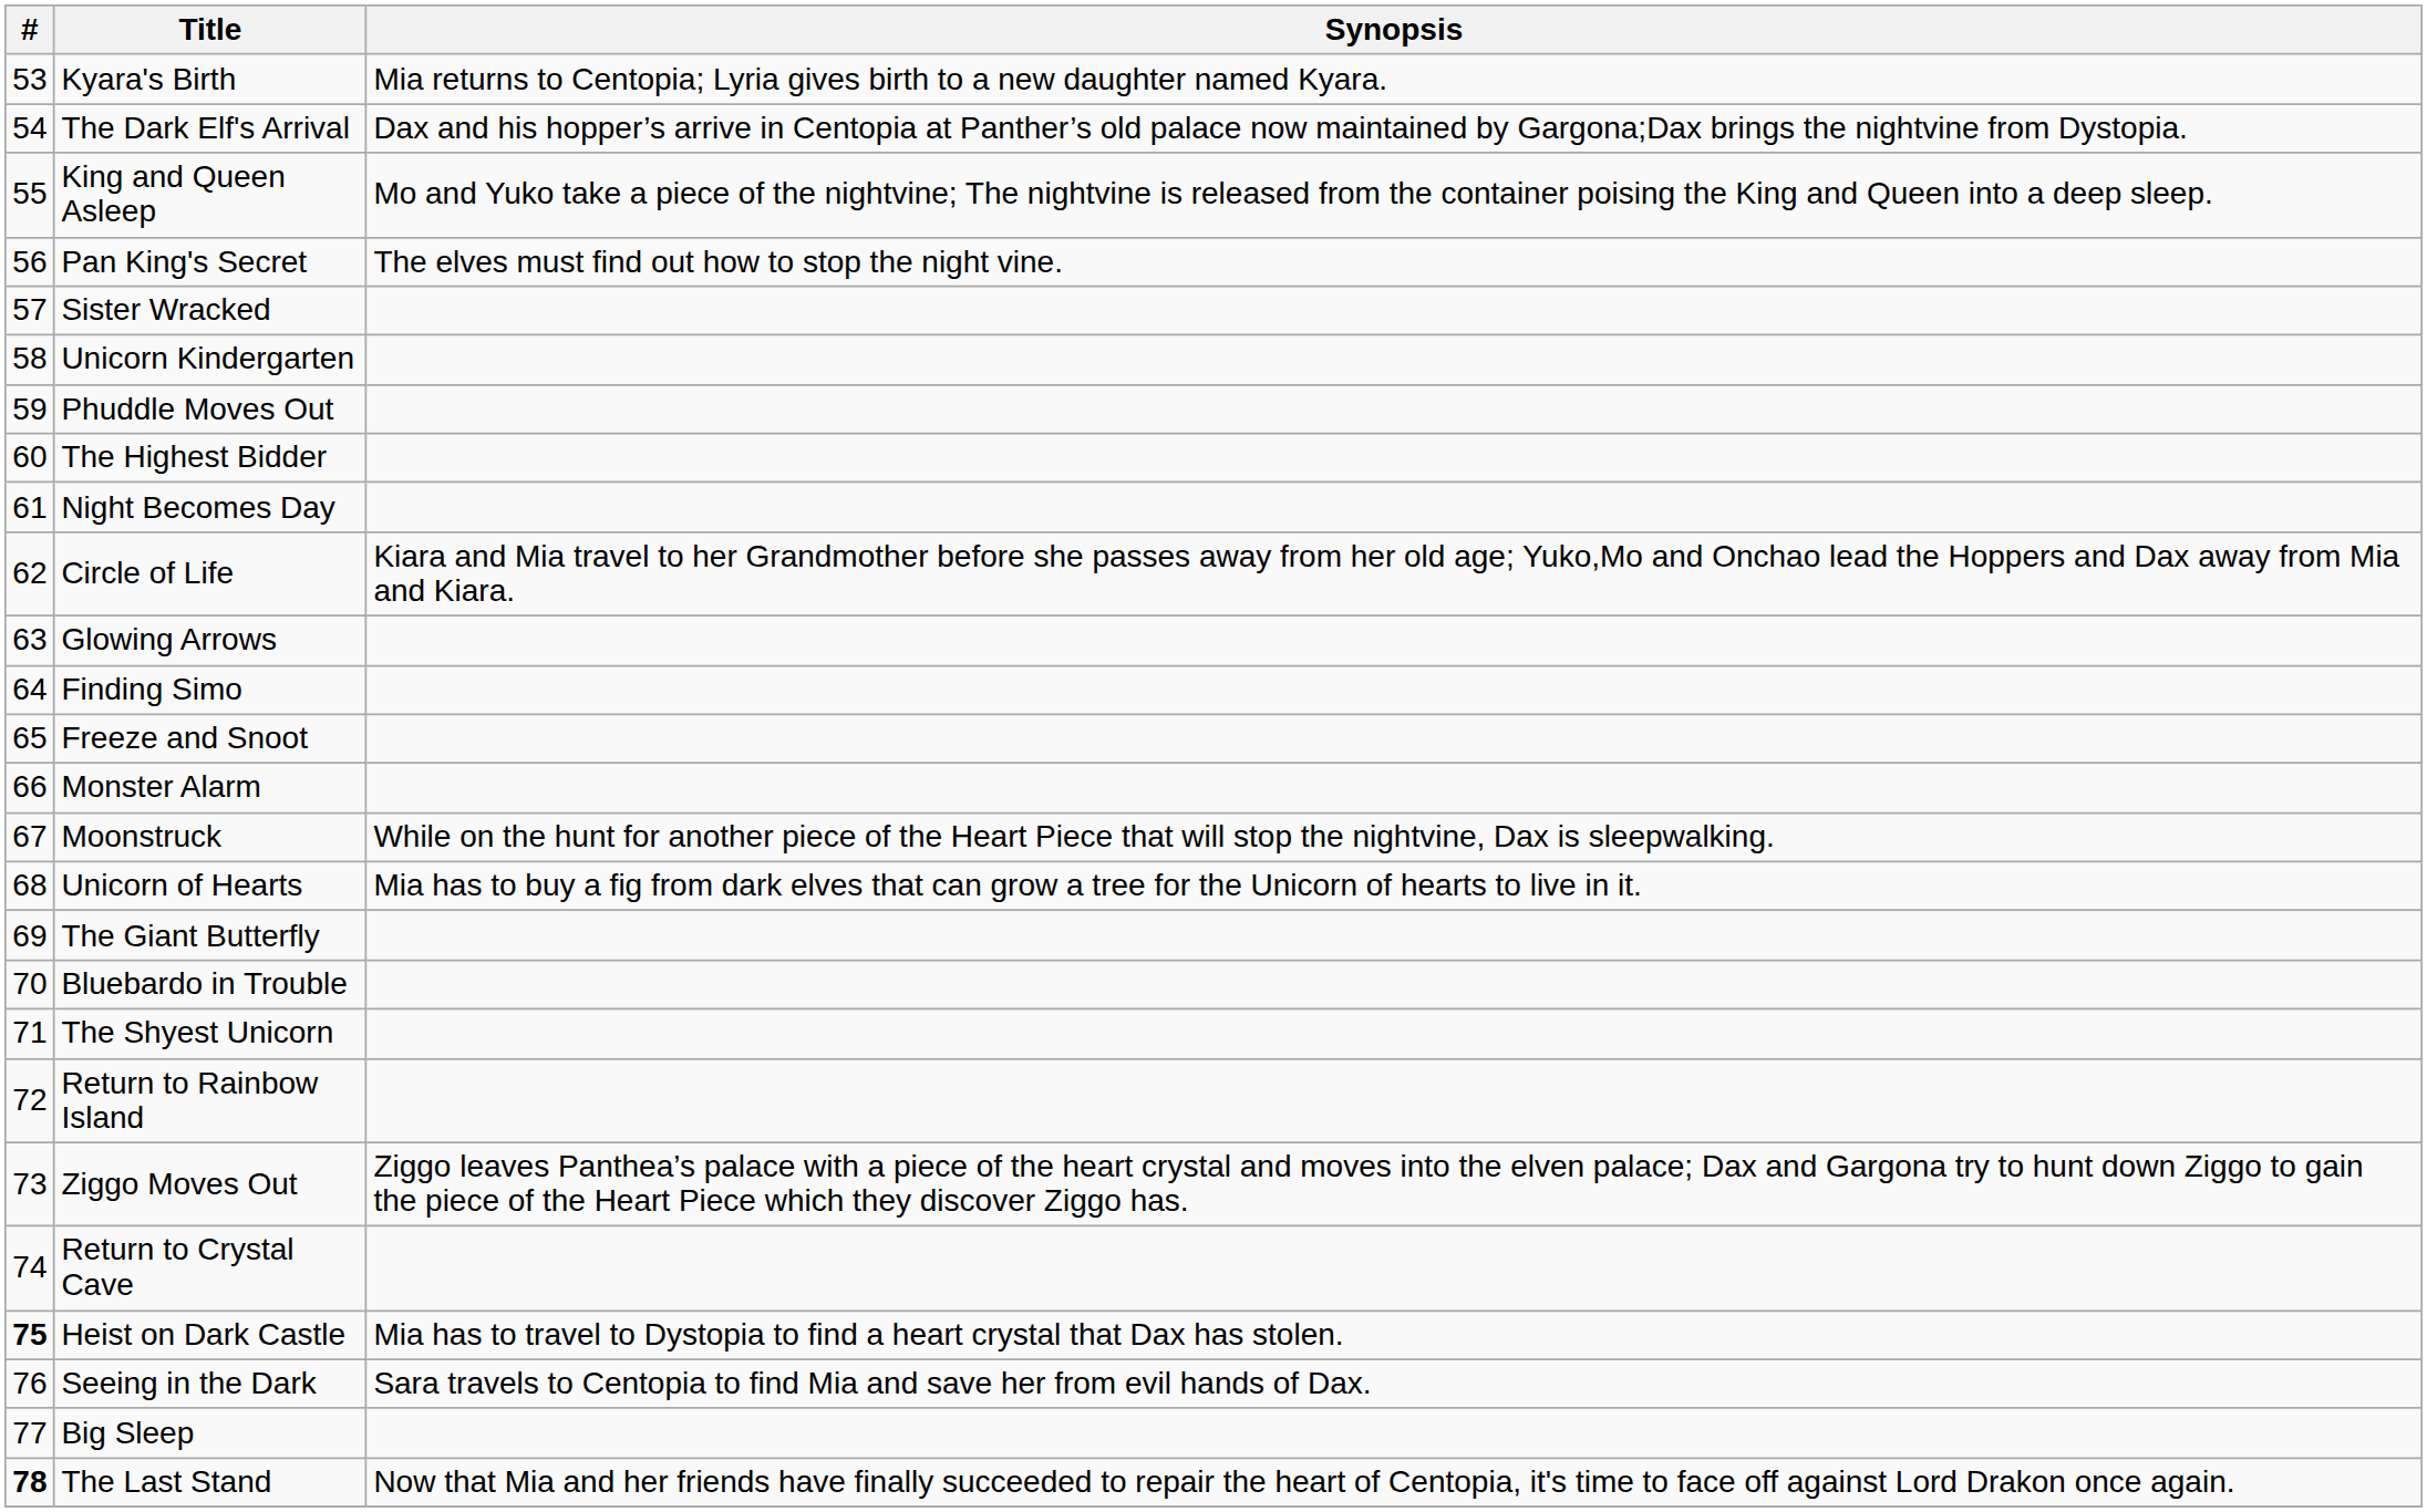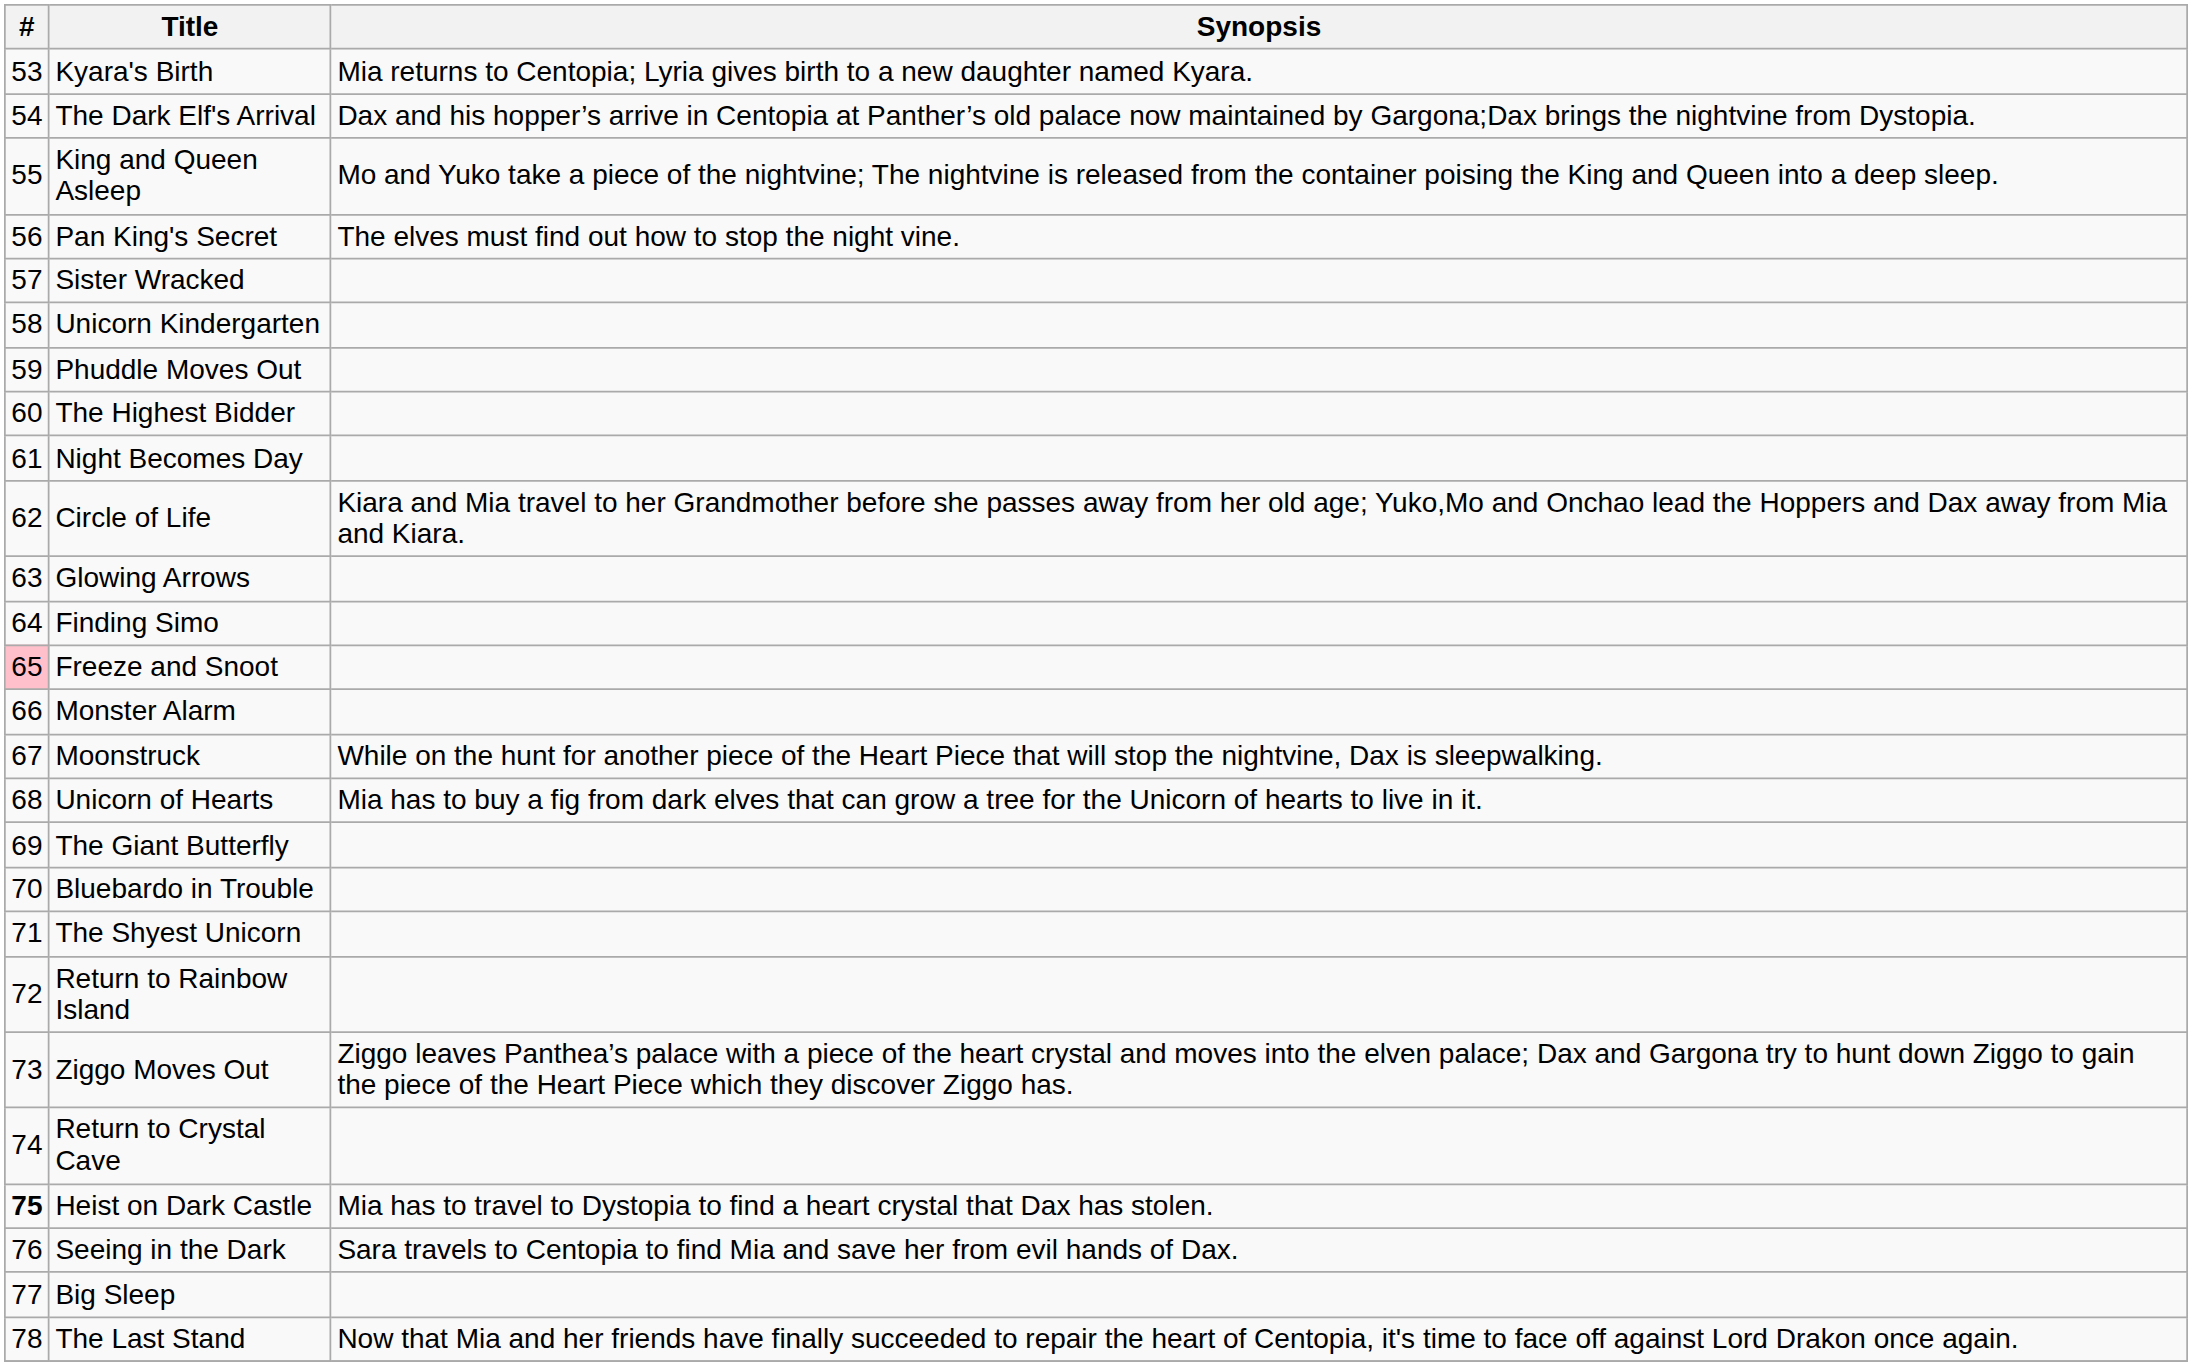Freeze and Snoot | #: no background -> pink background
The Last Stand | #: bold -> normal
